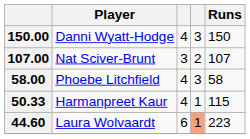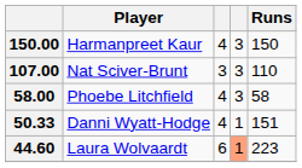150.00 | Player: Danni Wyatt-Hodge -> Harmanpreet Kaur
107.00 | column 4: 2 -> 3
107.00 | Runs: 107 -> 110
50.33 | Player: Harmanpreet Kaur -> Danni Wyatt-Hodge
50.33 | Runs: 115 -> 151
